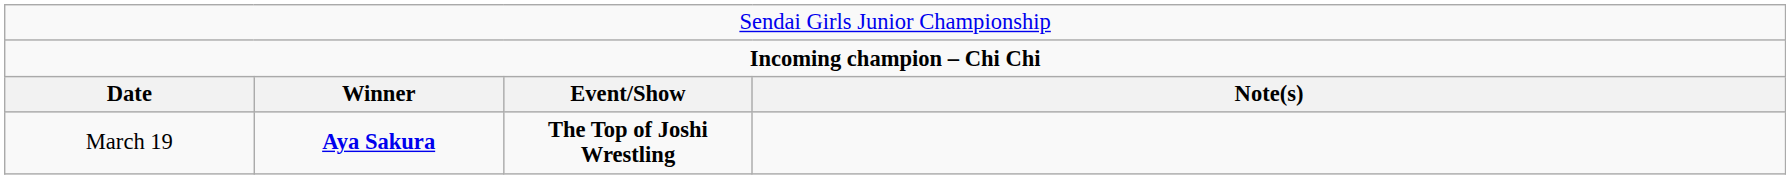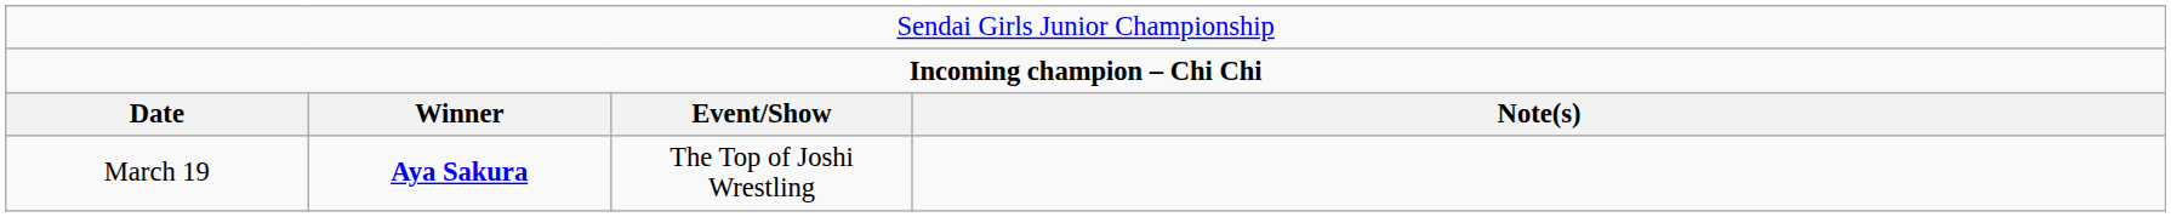March 19 | column 3: bold -> normal
